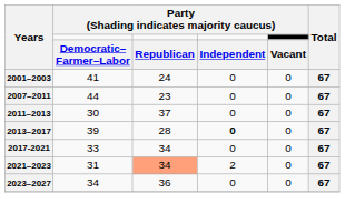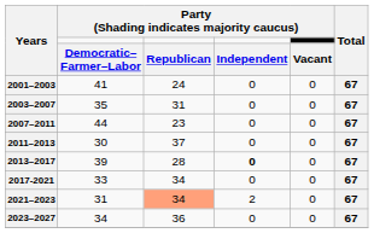+ row: 2003–2007 | 35 | 31 | 0 | 0 | 67
